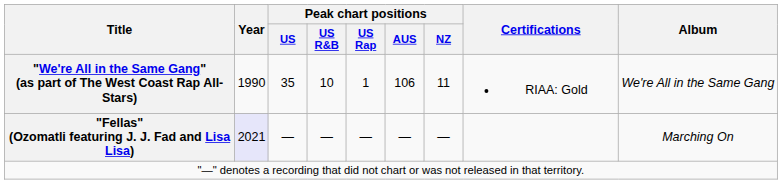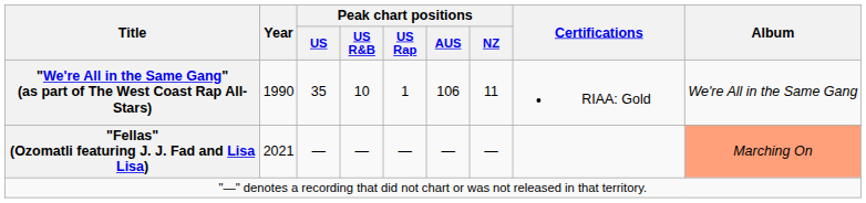"Fellas" (Ozomatli featuring J. J. Fad and Lisa Lisa) | Year: lavender background -> no background
"Fellas" (Ozomatli featuring J. J. Fad and Lisa Lisa) | Album: no background -> lightsalmon background
